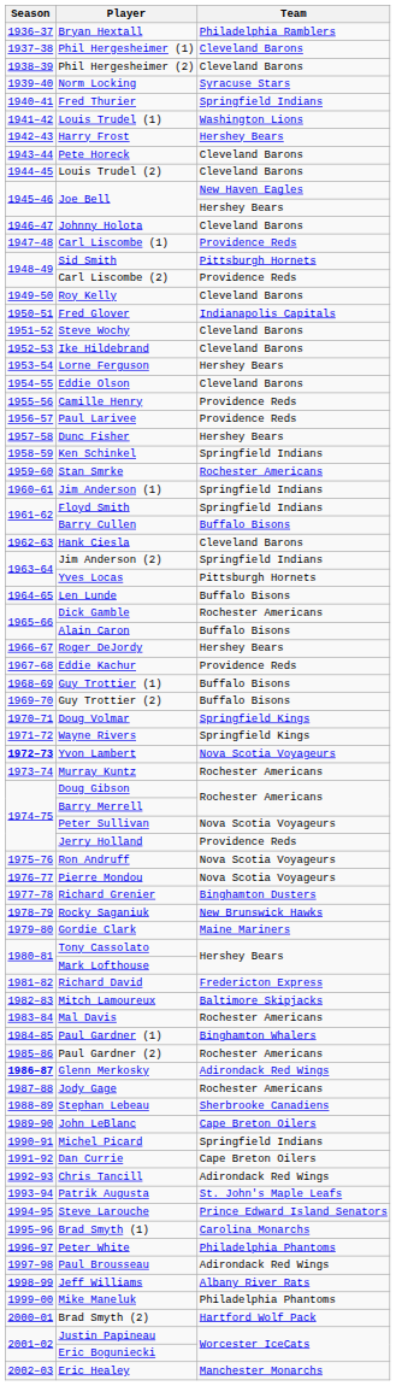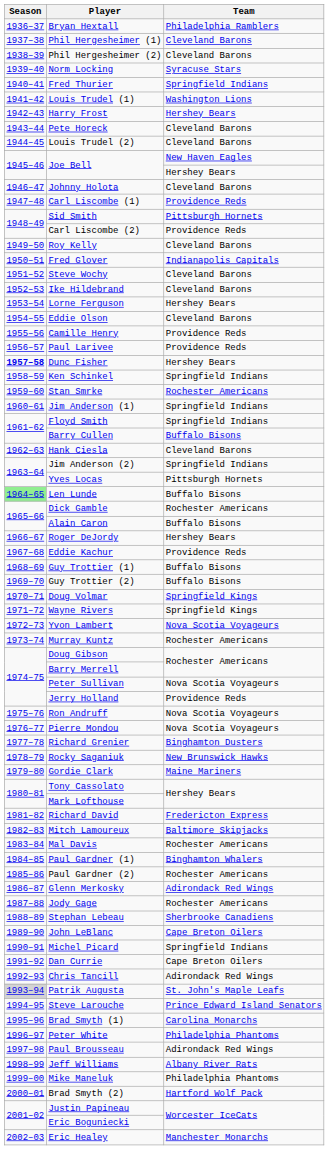Dunc Fisher | Season: normal -> bold
Len Lunde | Season: no background -> lightgreen background
Yvon Lambert | Season: bold -> normal
Glenn Merkosky | Season: bold -> normal
Patrik Augusta | Season: no background -> lightgrey background
